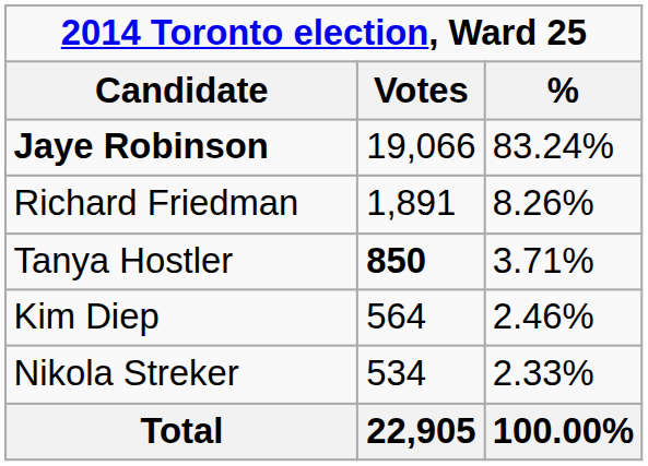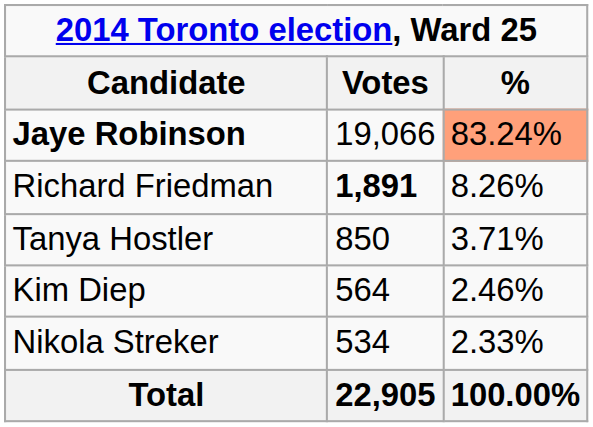Jaye Robinson | %: no background -> lightsalmon background
Richard Friedman | Votes: normal -> bold
Tanya Hostler | Votes: bold -> normal
